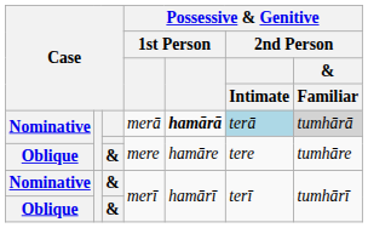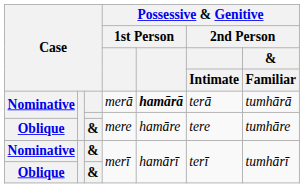merā | Possessive & Genitive / 2nd Person / Intimate: lightblue background -> no background
merā | Possessive & Genitive / 2nd Person / & / Familiar: lightgrey background -> no background
